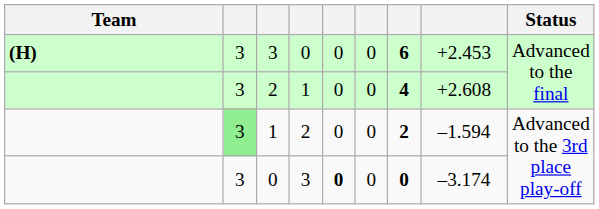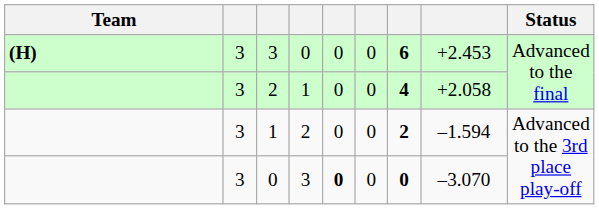row 3 | column 8: +2.608 -> +2.058
row 4 | column 2: lightgreen background -> no background
row 5 | column 8: –3.174 -> –3.070
